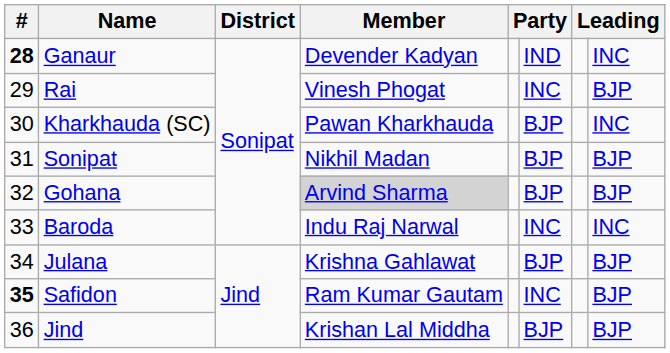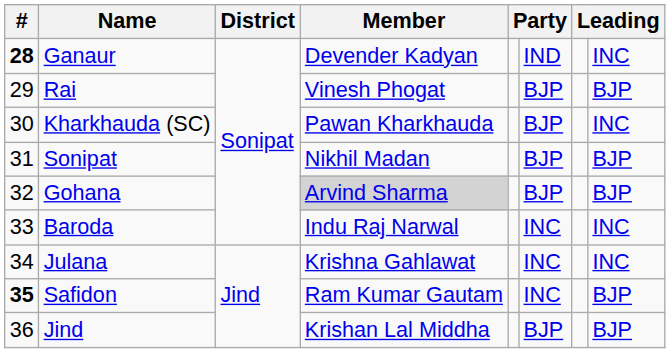Rai | column 6: INC -> BJP
Julana | column 6: BJP -> INC
Julana | column 8: BJP -> INC
